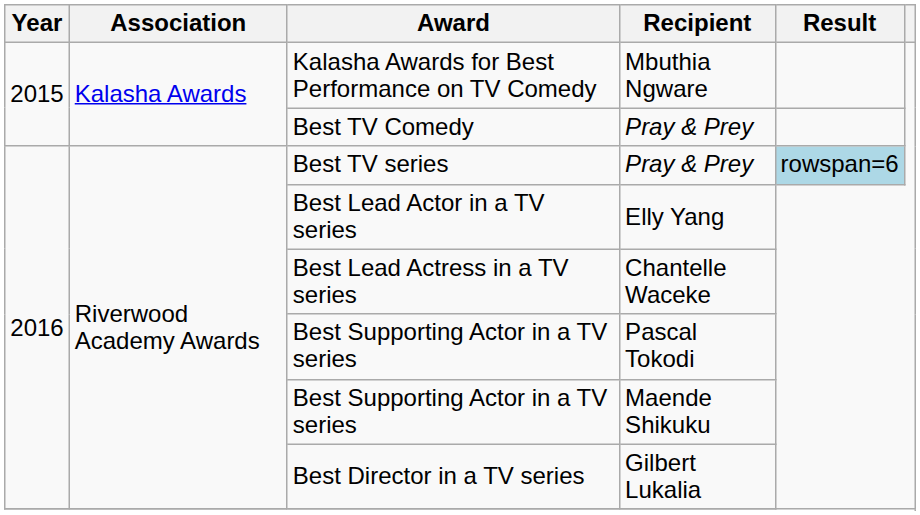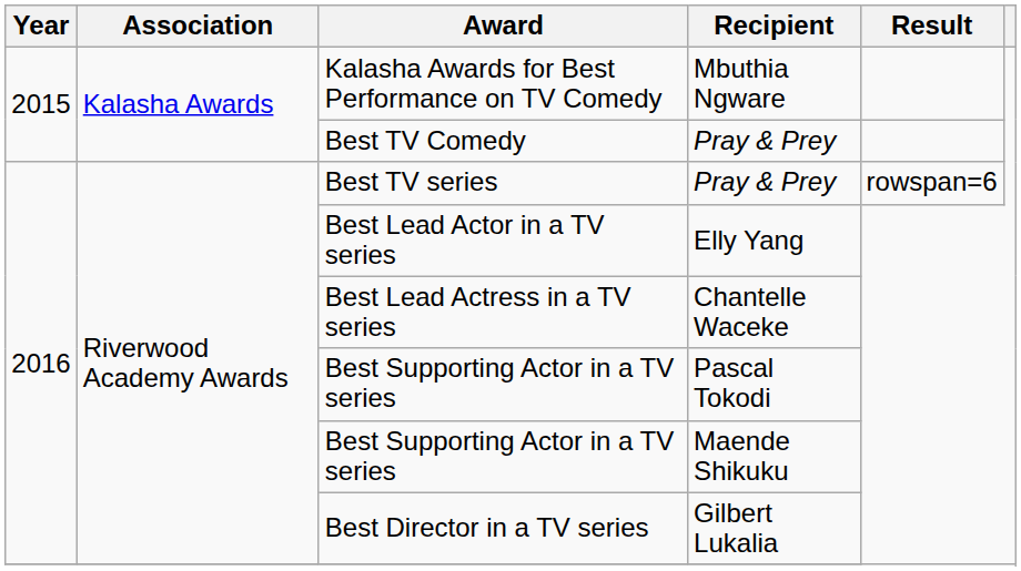Best TV series | Result: lightblue background -> no background
